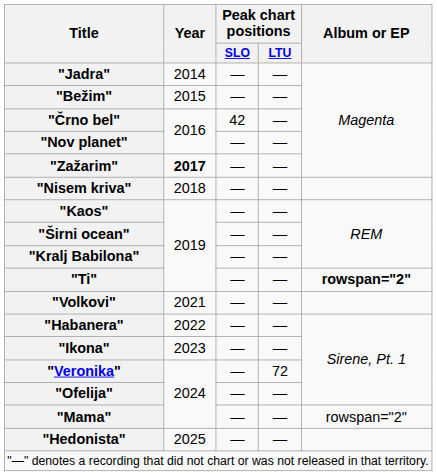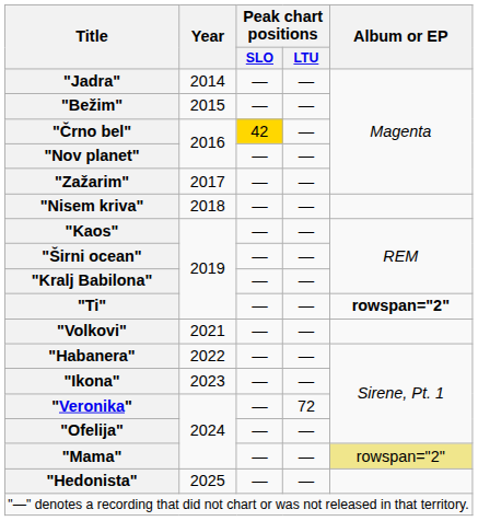"Črno bel" | Peak chart positions / SLO: no background -> gold background
"Zažarim" | Year: bold -> normal
"Mama" | Album or EP: no background -> khaki background
